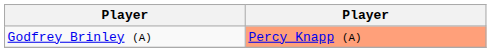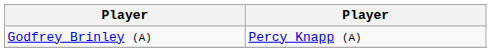Godfrey Brinley (A) | column 2: lightsalmon background -> no background
